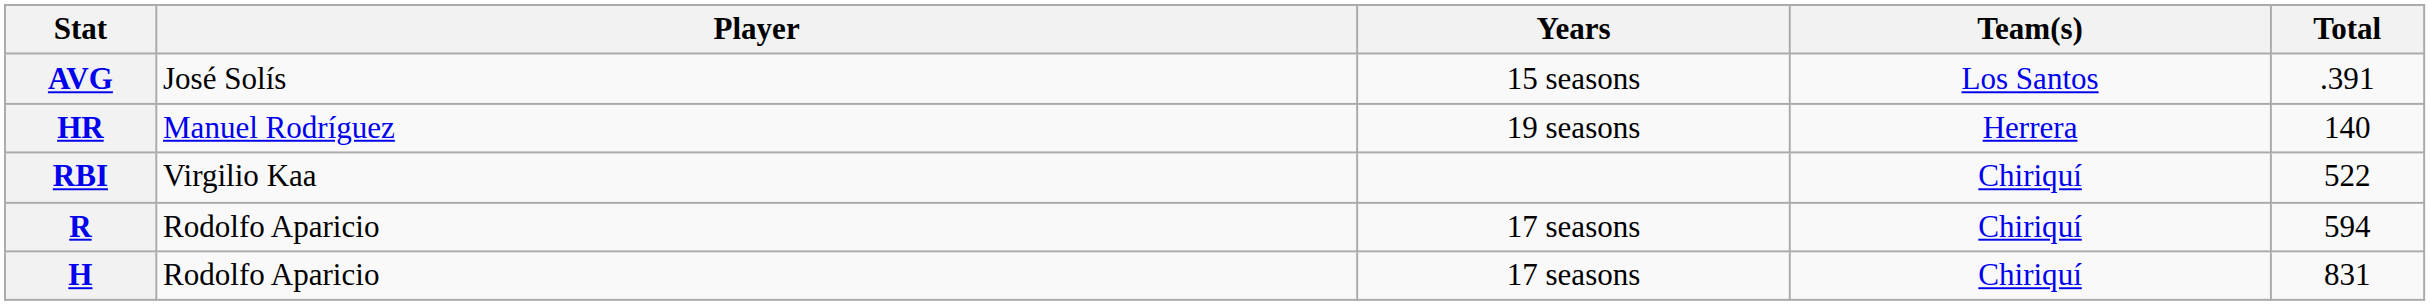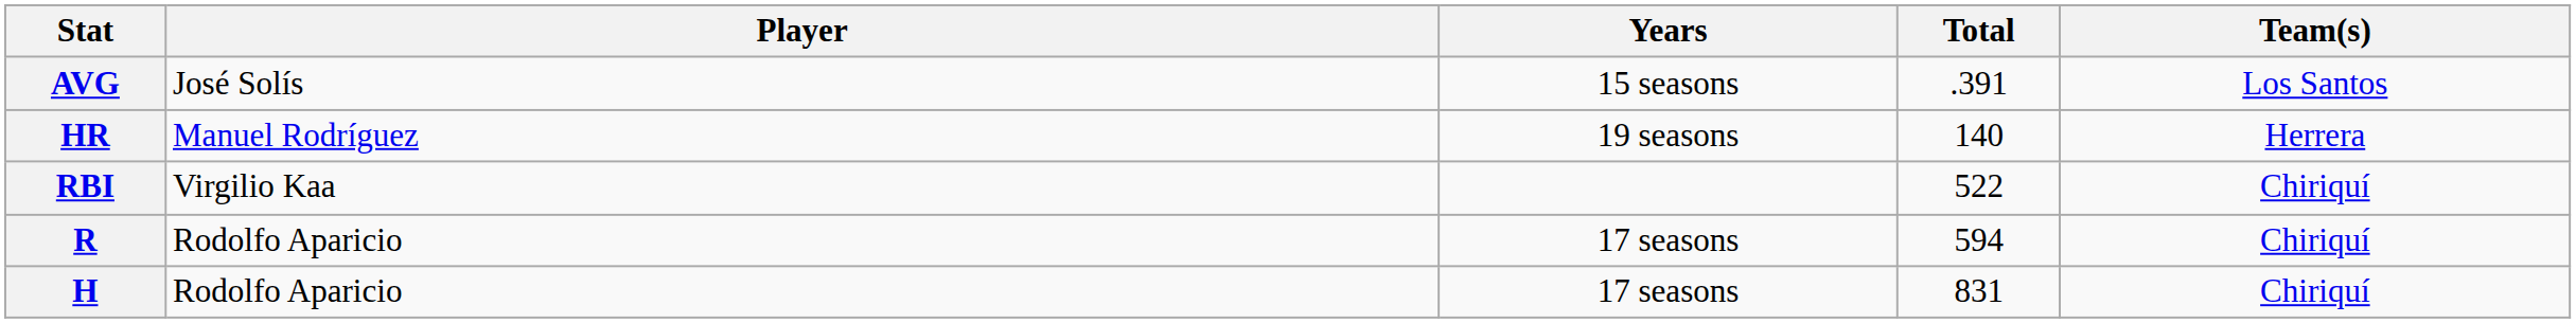columns swapped: Total <-> Team(s)
